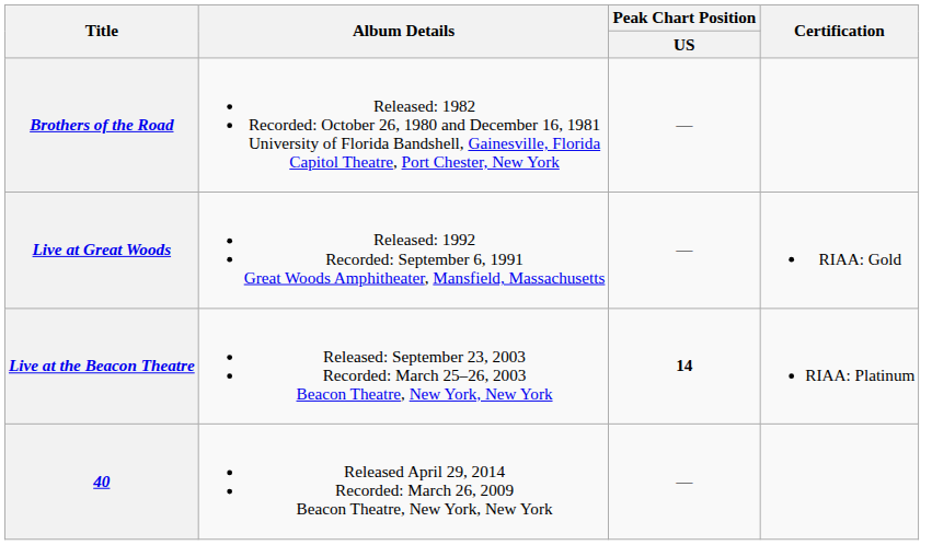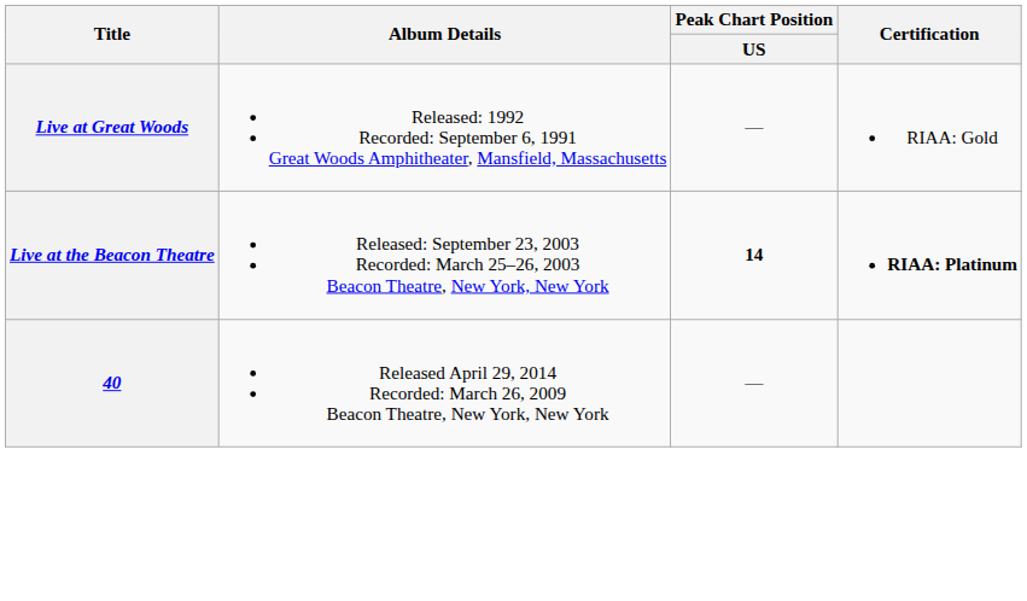- row: Brothers of the Road | Released: 1982 Recorded: October 26, 1980 and December 16, 1981 University of Florida Bandshell, Gainesville, Florida Capitol Theatre, Port Chester, New York | —
Live at the Beacon Theatre | Certification: normal -> bold
